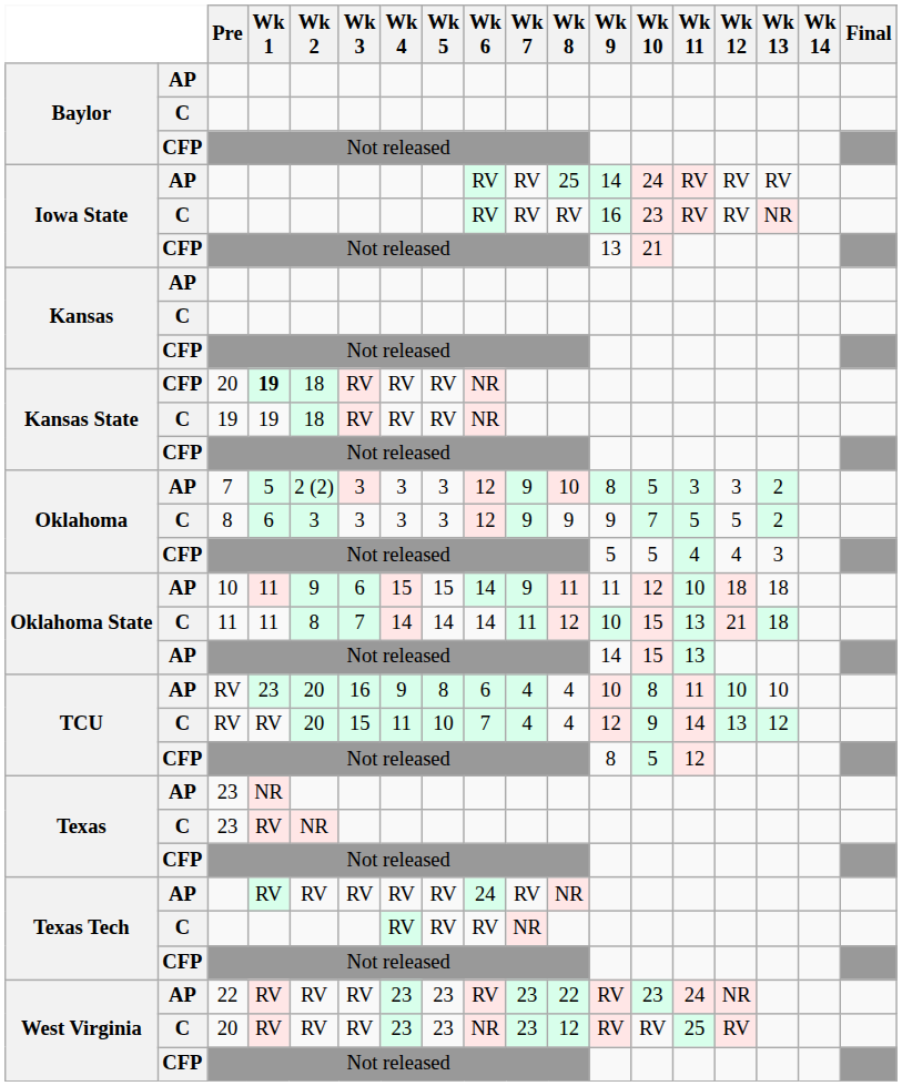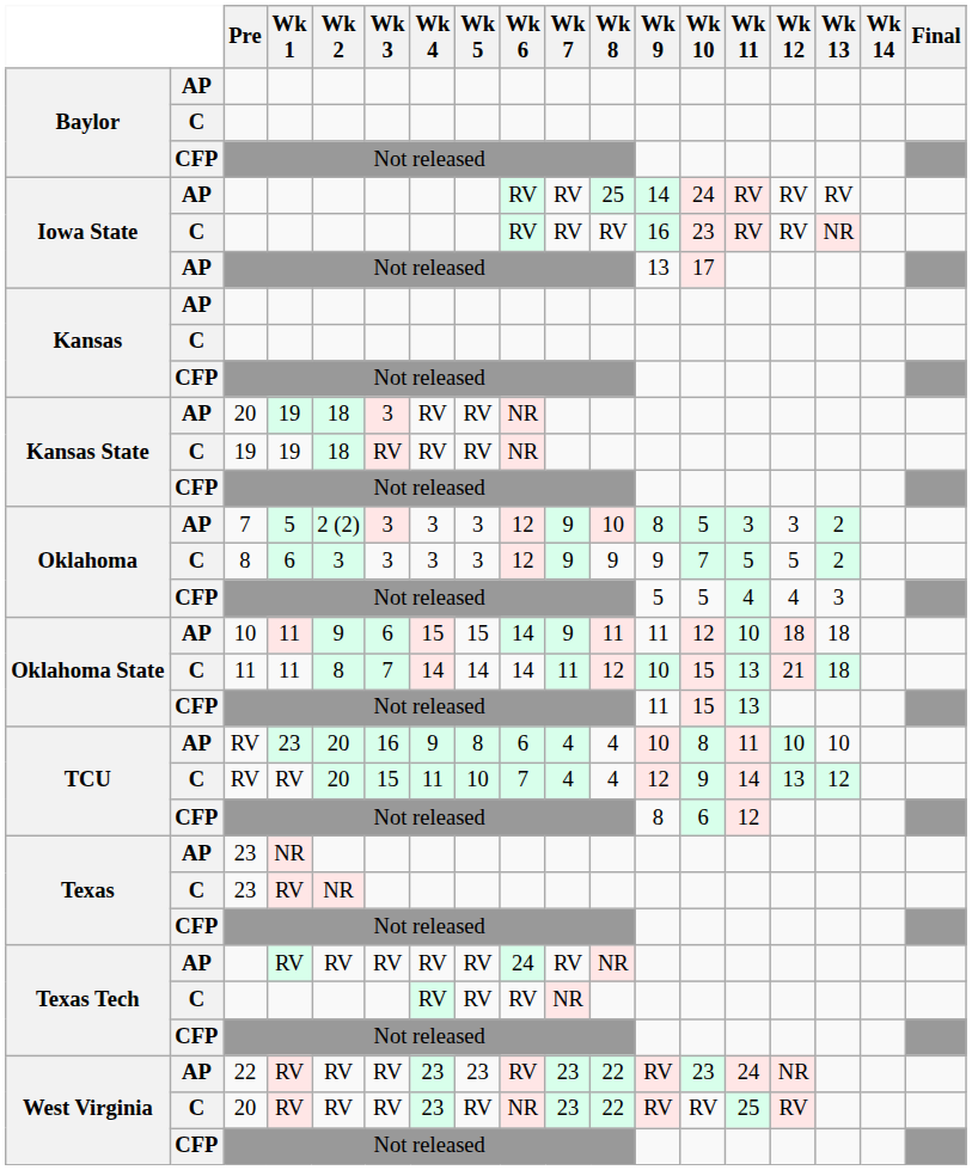Iowa State / Not released | column 2: CFP -> AP
Iowa State / Not released | Wk 10: 21 -> 17
Kansas State / 20 | column 2: CFP -> AP
Kansas State / 20 | Wk 1: bold -> normal
Kansas State / 20 | Wk 3: RV -> 3
Oklahoma State / Not released | column 2: AP -> CFP
Oklahoma State / Not released | Wk 9: 14 -> 11
TCU / Not released | Wk 10: 5 -> 6
West Virginia / 20 | Wk 5: 23 -> RV
West Virginia / 20 | Wk 8: 12 -> 22
